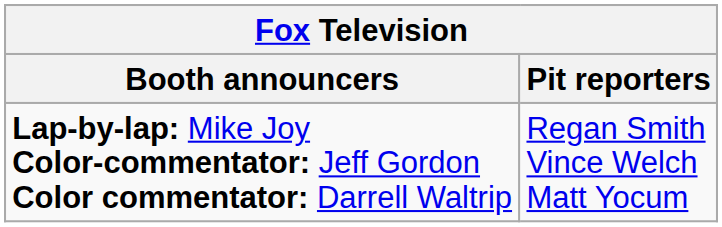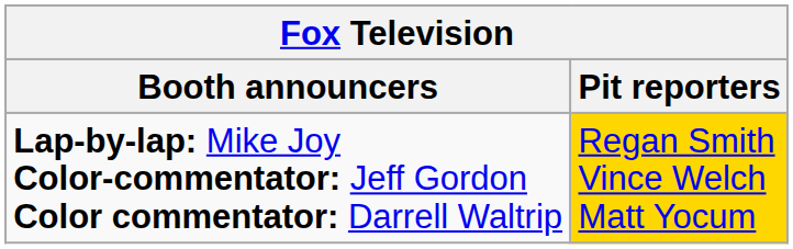row 3 | Pit reporters: no background -> gold background
